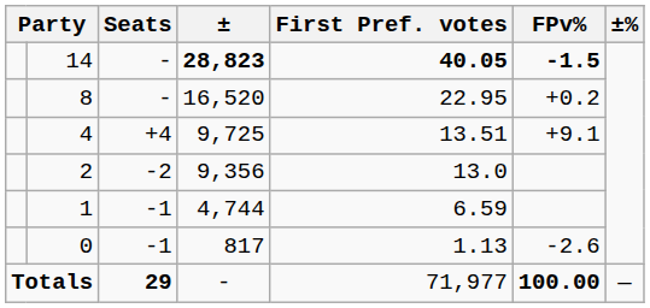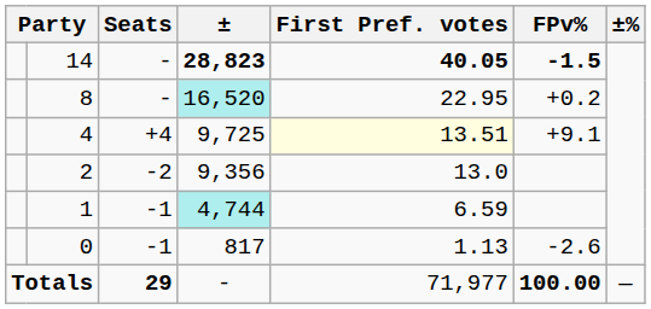8 | ±: no background -> paleturquoise background
4 | First Pref. votes: no background -> lightyellow background
1 | ±: no background -> paleturquoise background
